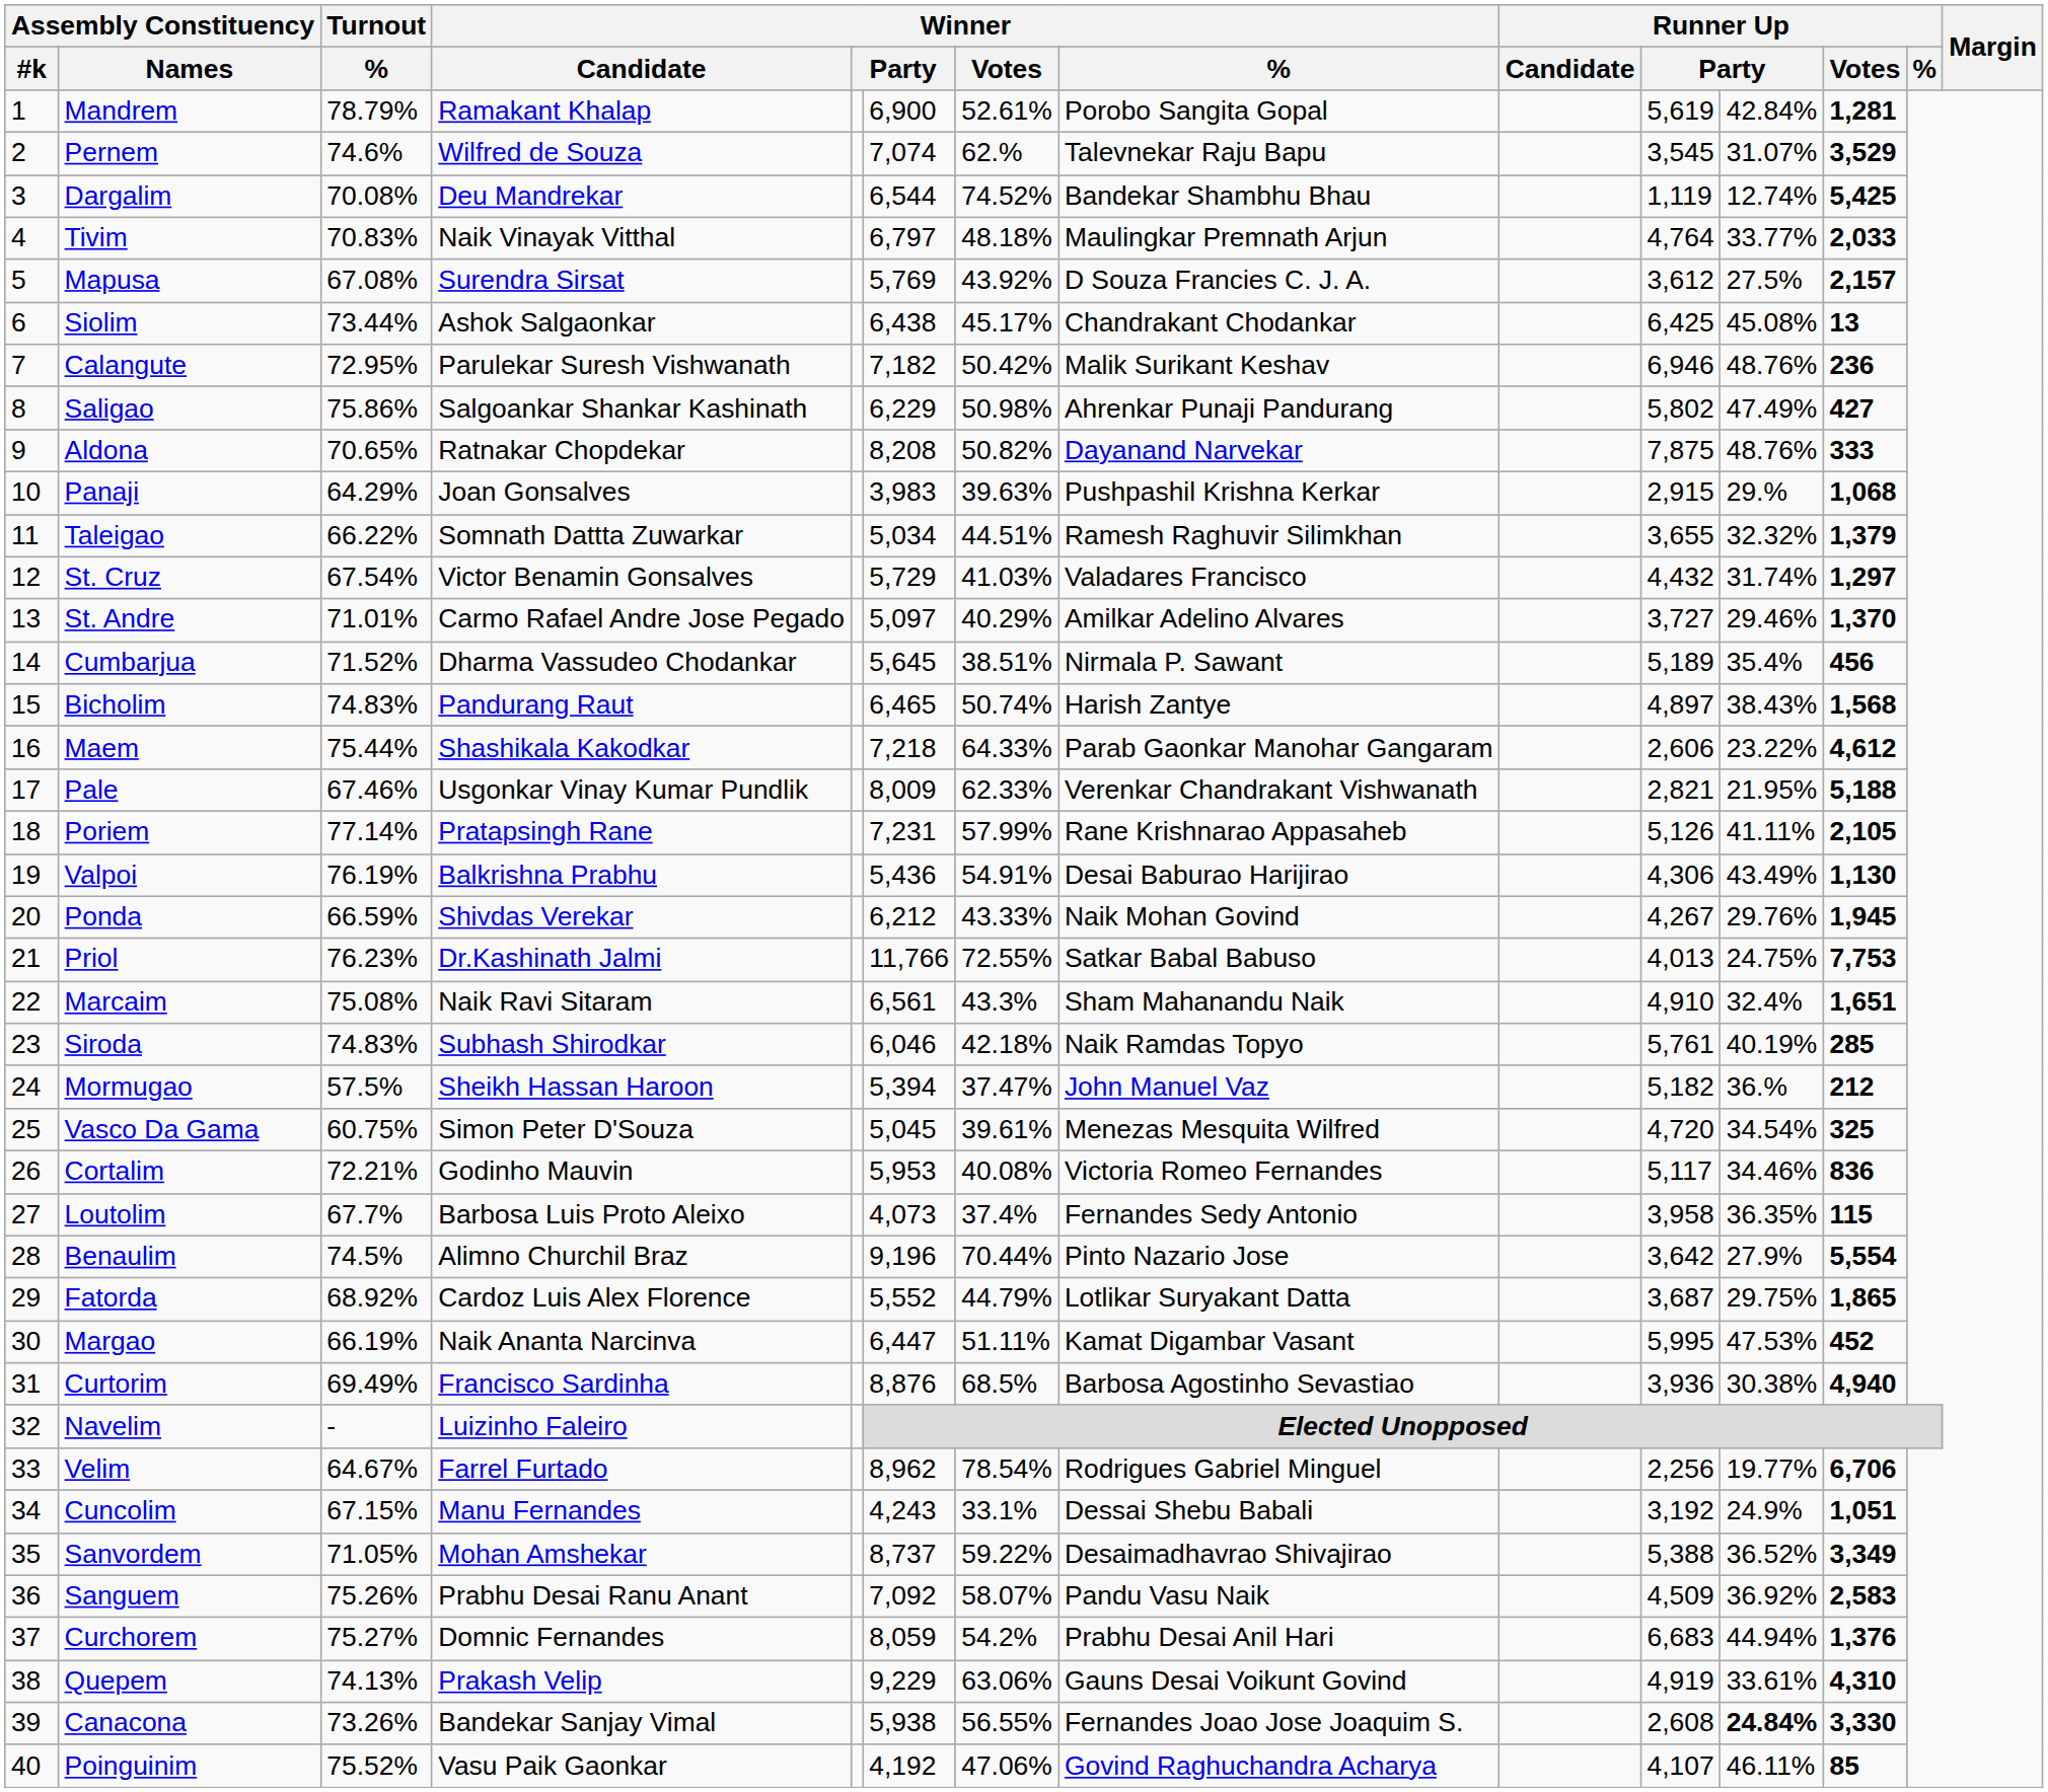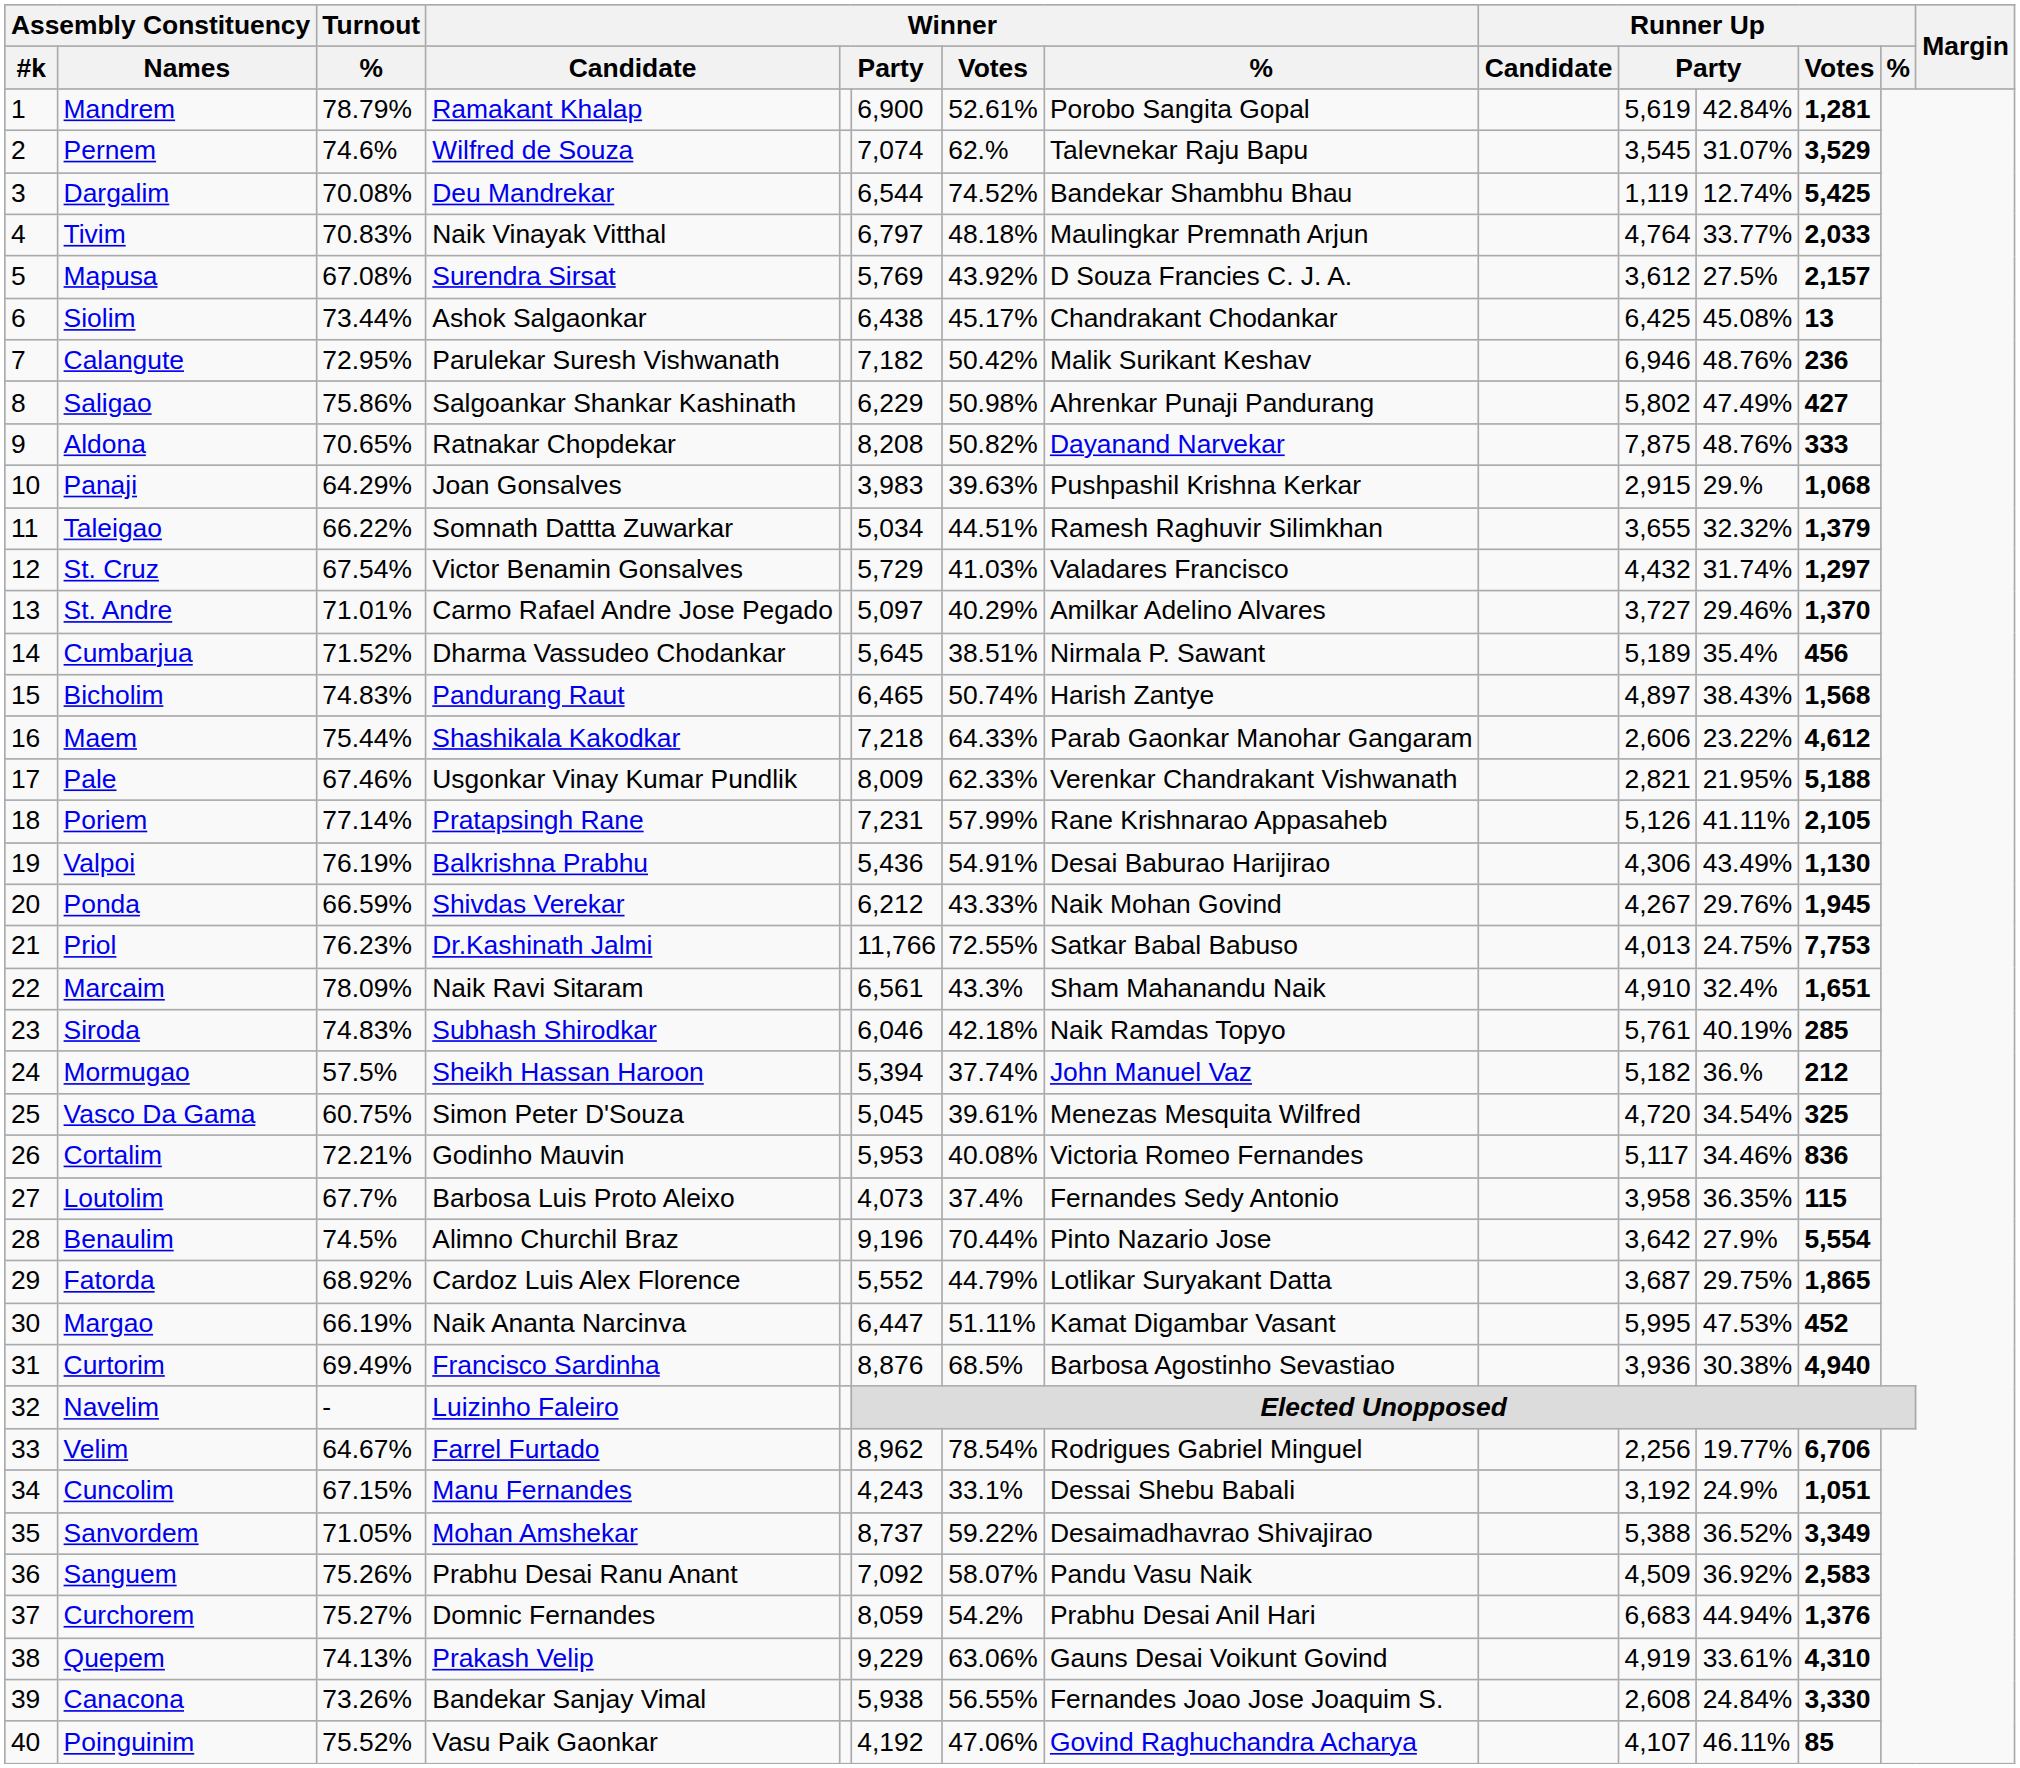Marcaim | Turnout / %: 75.08% -> 78.09%
Mormugao | Winner / Votes: 37.47% -> 37.74%
Canacona | column 11: bold -> normal
